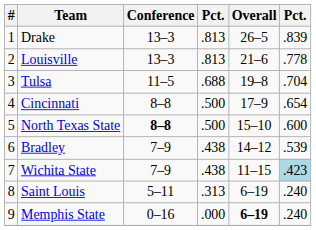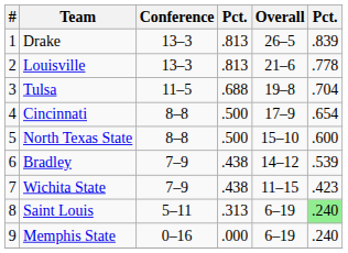North Texas State | Conference: bold -> normal
Wichita State | column 6: lightblue background -> no background
Saint Louis | column 6: no background -> lightgreen background
Memphis State | Overall: bold -> normal
